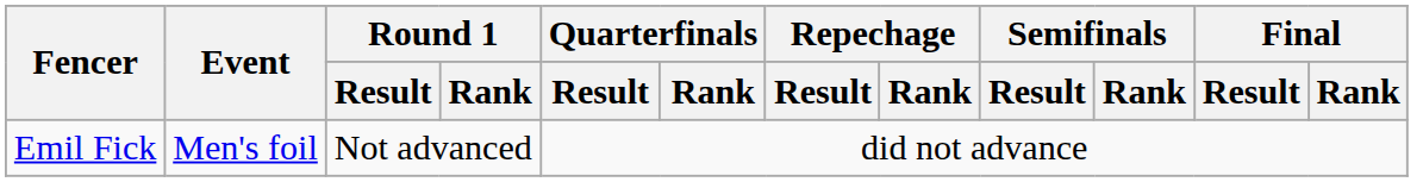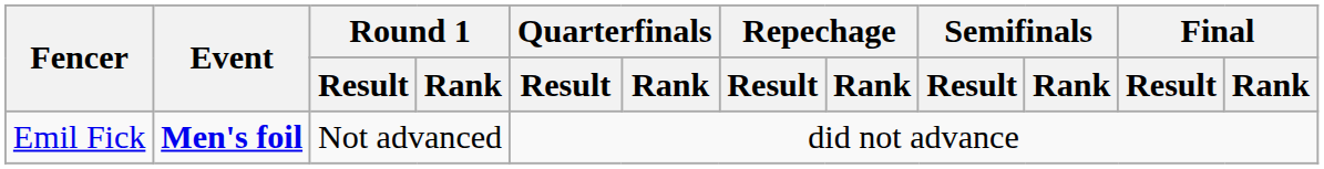Emil Fick | Event: normal -> bold
